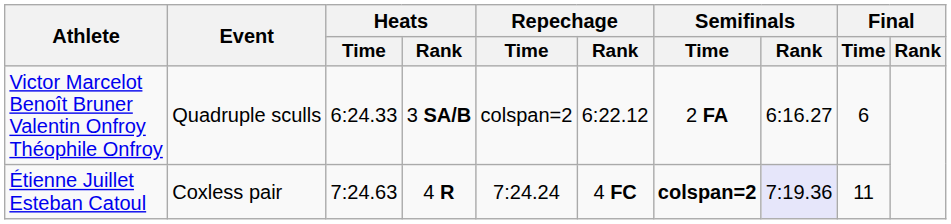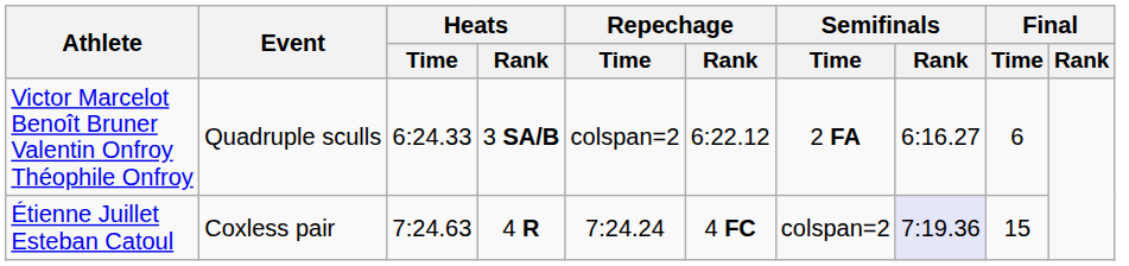Étienne Juillet Esteban Catoul | Semifinals / Time: bold -> normal
Étienne Juillet Esteban Catoul | Final / Time: 11 -> 15
